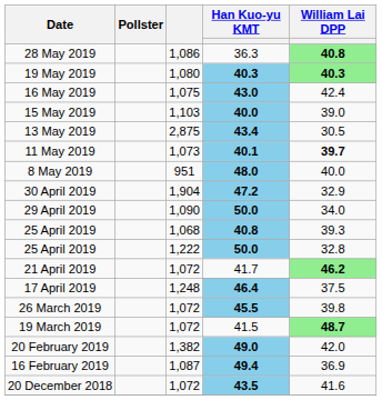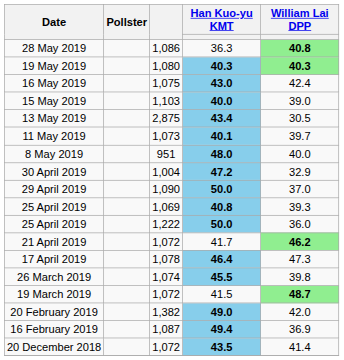11 May 2019 | William Lai DPP: bold -> normal
30 April 2019 | column 3: 1,904 -> 1,004
29 April 2019 | William Lai DPP: 34.0 -> 37.0
25 April 2019 / 40.8 | column 3: 1,068 -> 1,069
25 April 2019 / 50.0 | William Lai DPP: 32.8 -> 36.0
17 April 2019 | column 3: 1,248 -> 1,078
17 April 2019 | William Lai DPP: 37.5 -> 47.3
26 March 2019 | column 3: 1,072 -> 1,074
20 December 2018 | William Lai DPP: 41.6 -> 41.4
